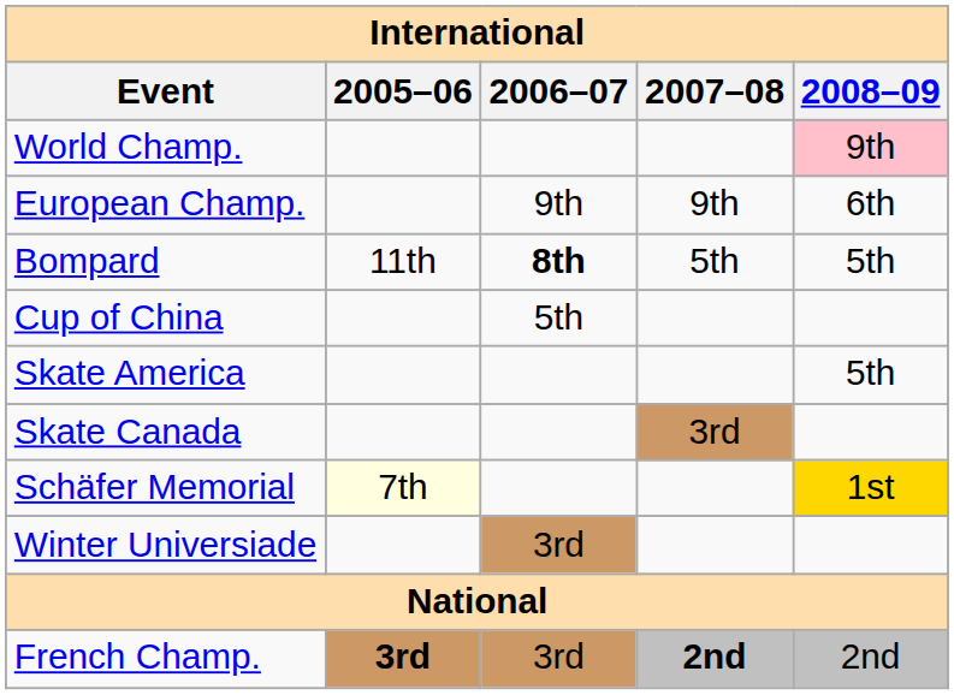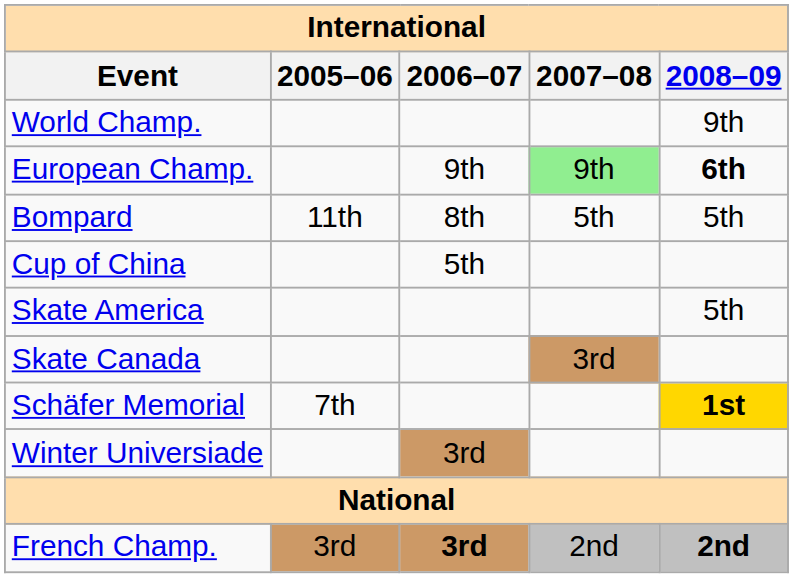World Champ. | 2008–09: pink background -> no background
European Champ. | 2007–08: no background -> lightgreen background
European Champ. | 2008–09: normal -> bold
Bompard | 2006–07: bold -> normal
Schäfer Memorial | 2005–06: lightyellow background -> no background
Schäfer Memorial | 2008–09: normal -> bold
French Champ. | 2005–06: bold -> normal
French Champ. | 2006–07: normal -> bold
French Champ. | 2007–08: bold -> normal
French Champ. | 2008–09: normal -> bold
